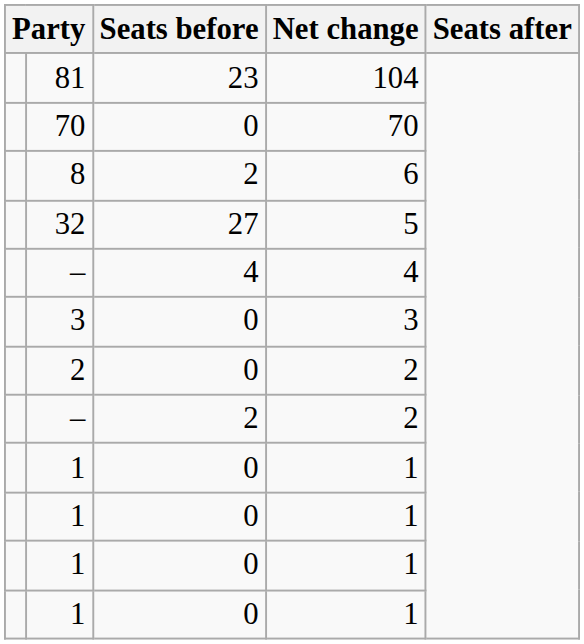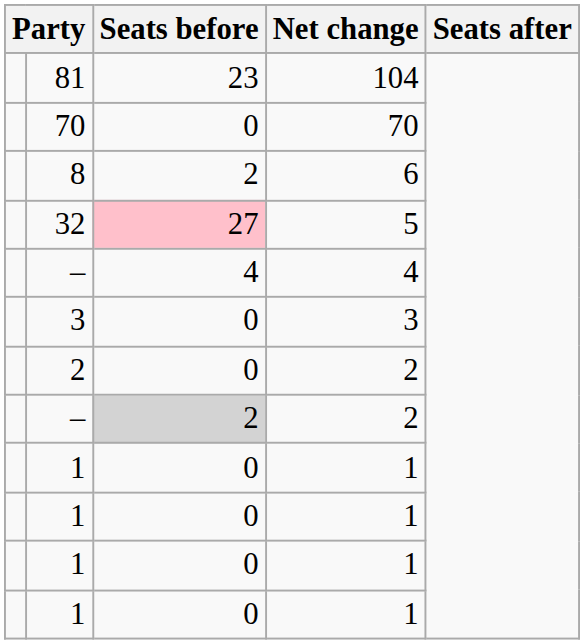32 | Seats before: no background -> pink background
– / 2 | Seats before: no background -> lightgrey background
